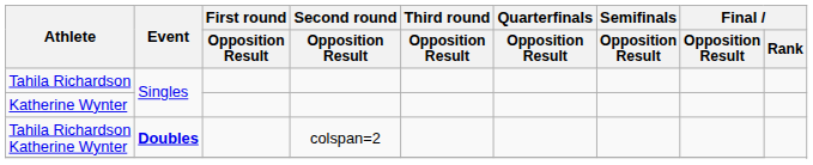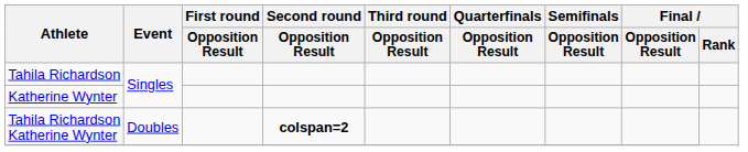Tahila Richardson Katherine Wynter | Event: bold -> normal
Tahila Richardson Katherine Wynter | Second round / Opposition Result: normal -> bold
